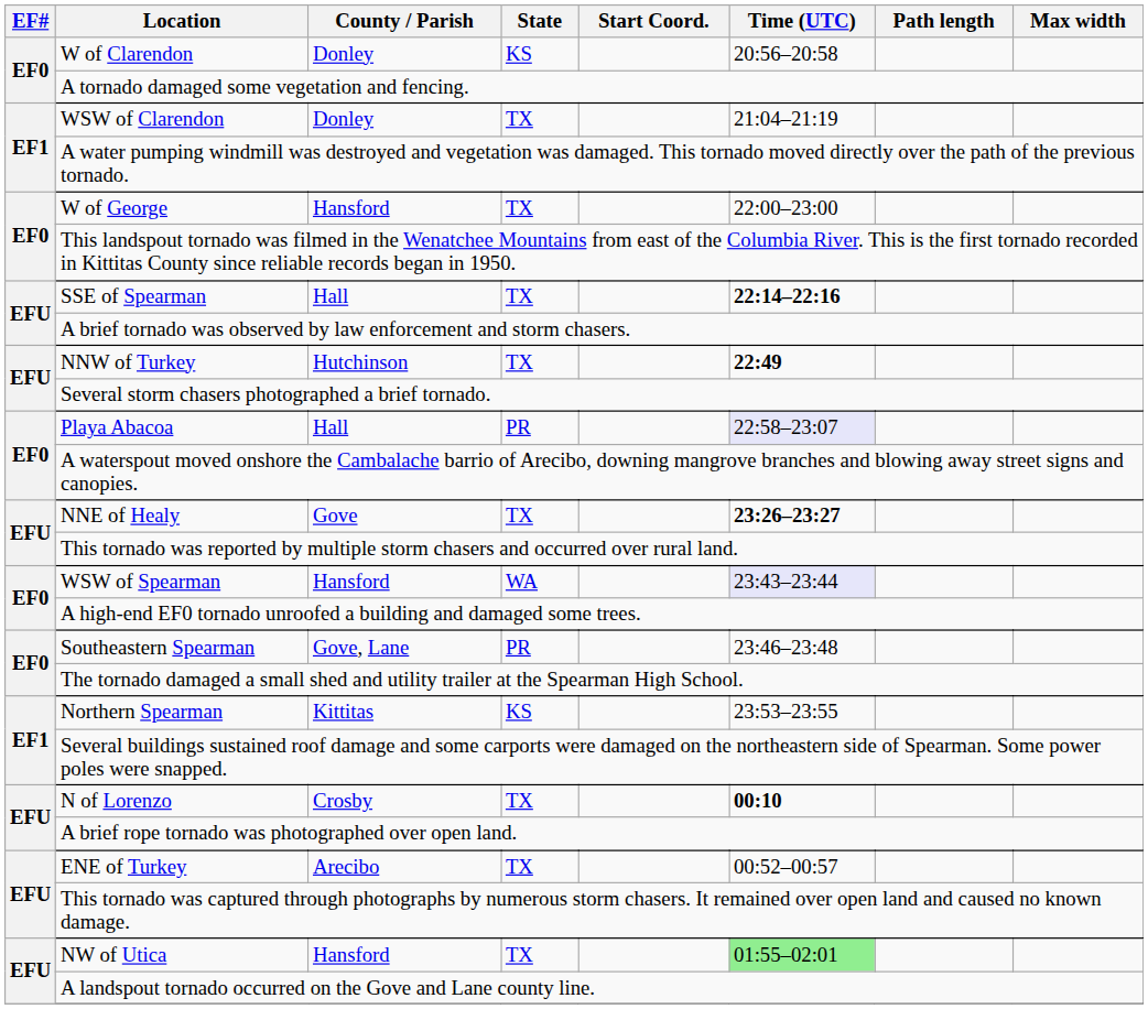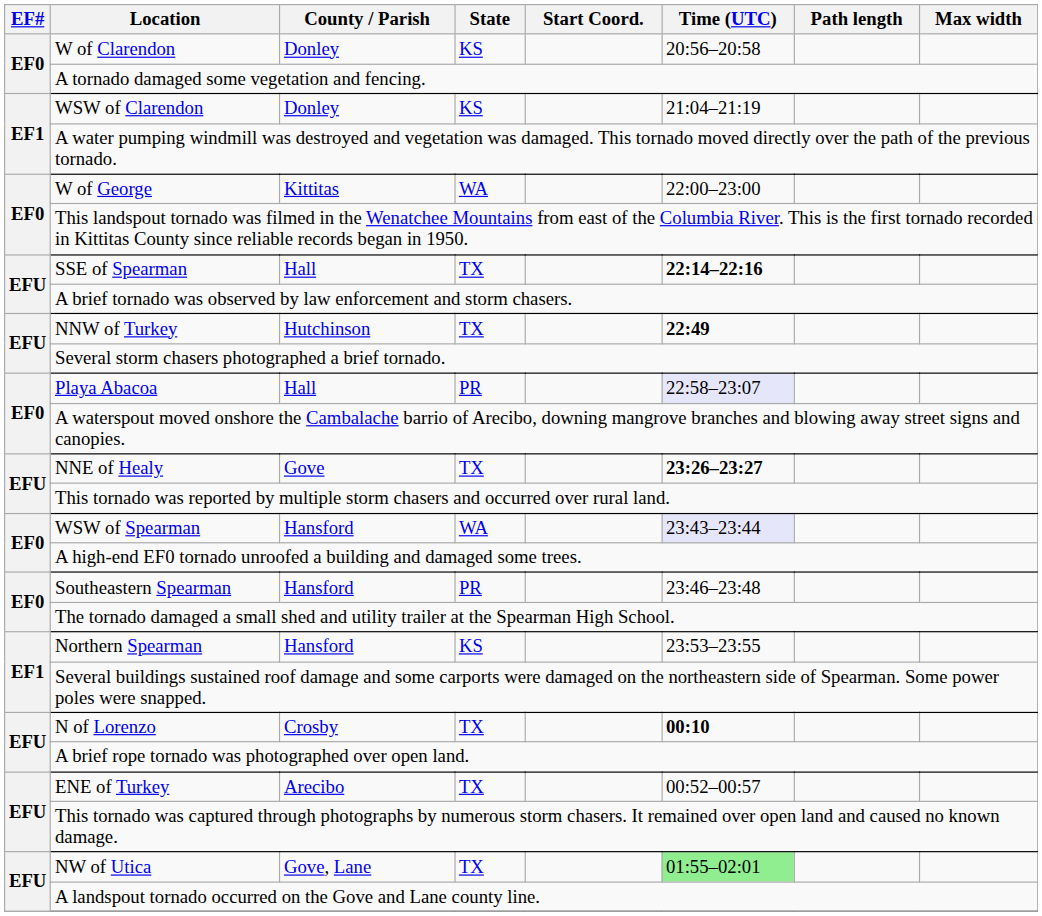WSW of Clarendon | State: TX -> KS
W of George | County / Parish: Hansford -> Kittitas
W of George | State: TX -> WA
Southeastern Spearman | County / Parish: Gove, Lane -> Hansford
Northern Spearman | County / Parish: Kittitas -> Hansford
NW of Utica | County / Parish: Hansford -> Gove, Lane
